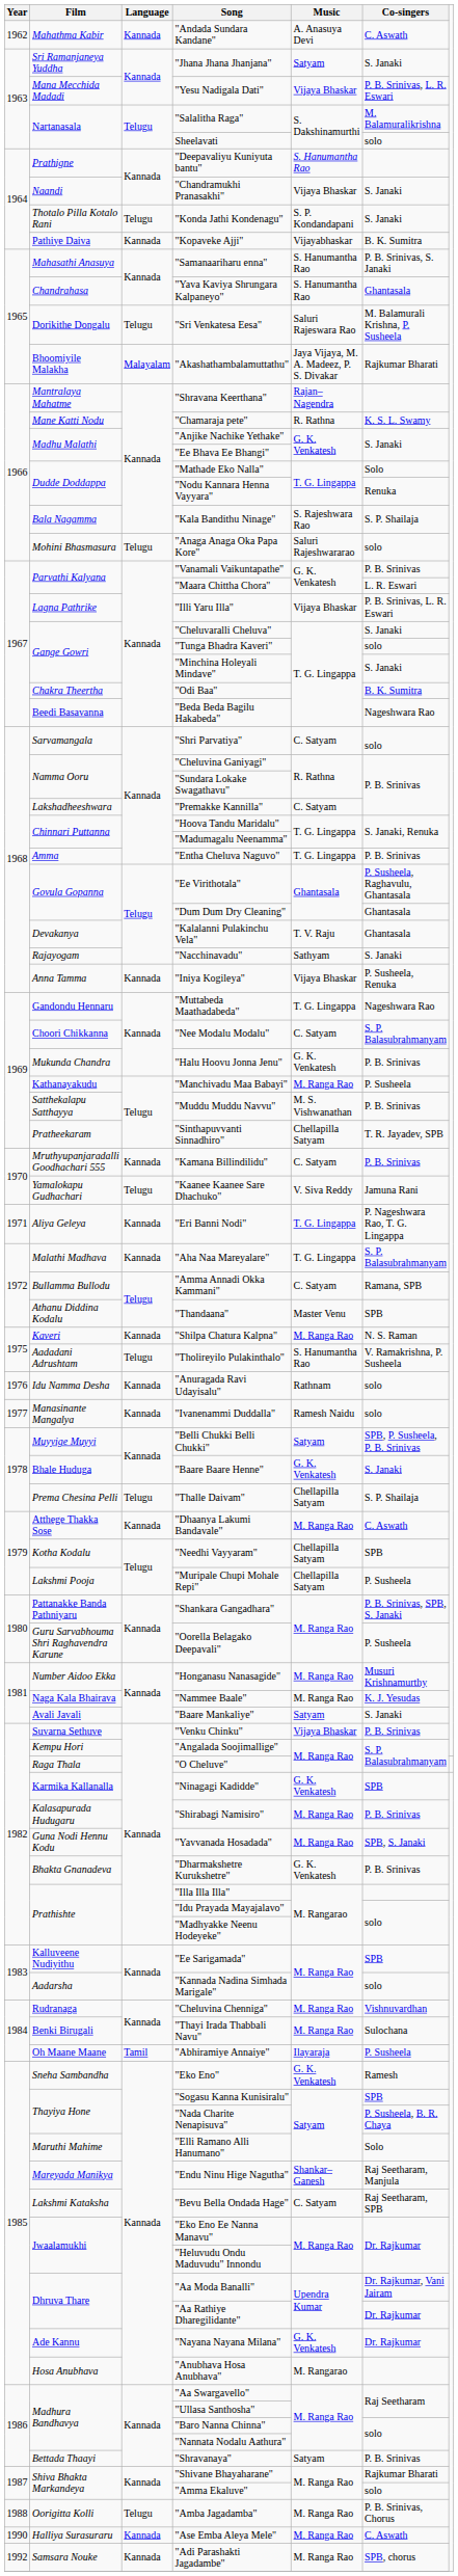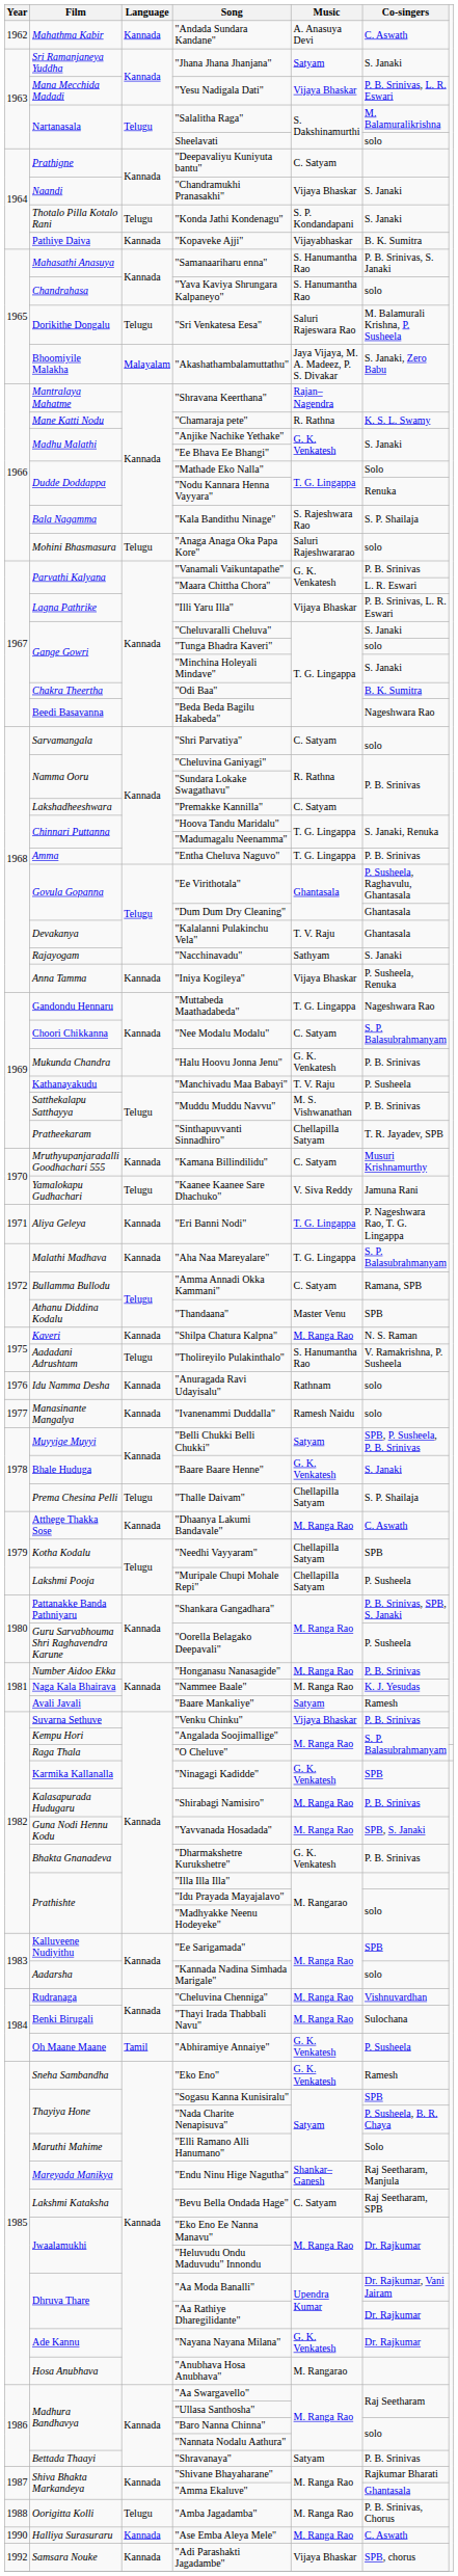"Deepavaliyu Kuniyuta bantu" | Music: S. Hanumantha Rao -> C. Satyam
"Yava Kaviya Shrungara Kalpaneyo" | Co-singers: Ghantasala -> solo
"Akashathambalamuttathu" | Co-singers: Rajkumar Bharati -> S. Janaki, Zero Babu
"Manchivadu Maa Babayi" | Music: M. Ranga Rao -> T. V. Raju
"Kamana Billindilidu" | Co-singers: P. B. Srinivas -> Musuri Krishnamurthy
"Honganasu Nanasagide" | Co-singers: Musuri Krishnamurthy -> P. B. Srinivas
"Baare Mankaliye" | Co-singers: S. Janaki -> Ramesh
"Abhiramiye Annaiye" | Music: Ilayaraja -> G. K. Venkatesh
"Amma Ekaluve" | Co-singers: solo -> Ghantasala
"Adi Parashakti Jagadambe" | Music: M. Ranga Rao -> Vijaya Bhaskar
